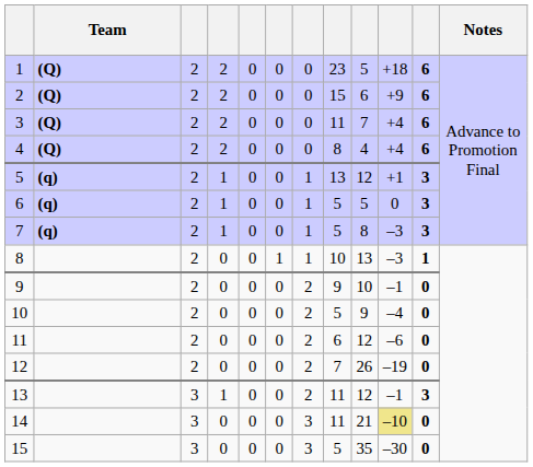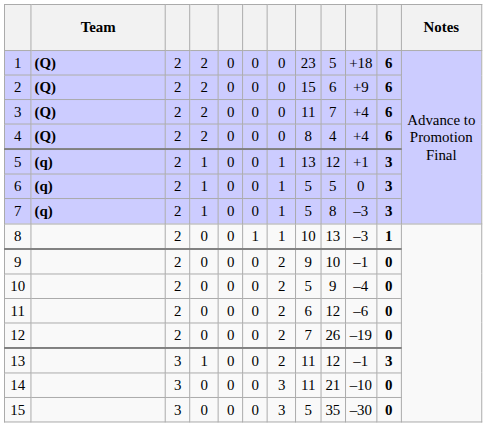14 | column 10: khaki background -> no background
